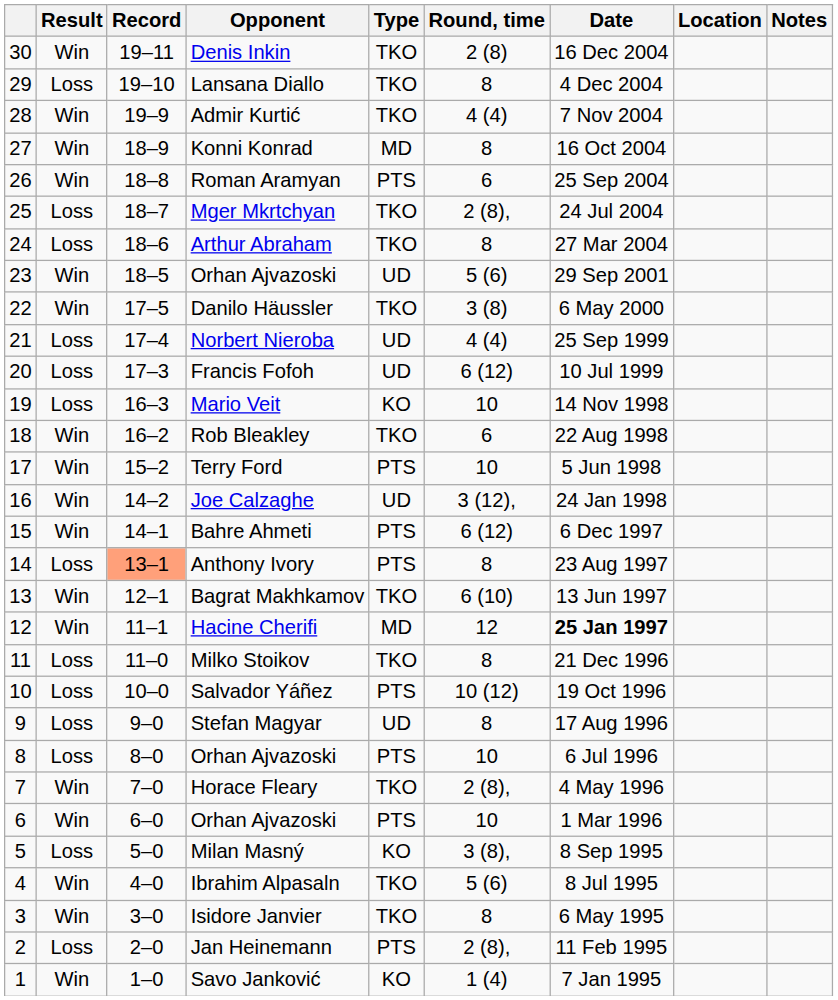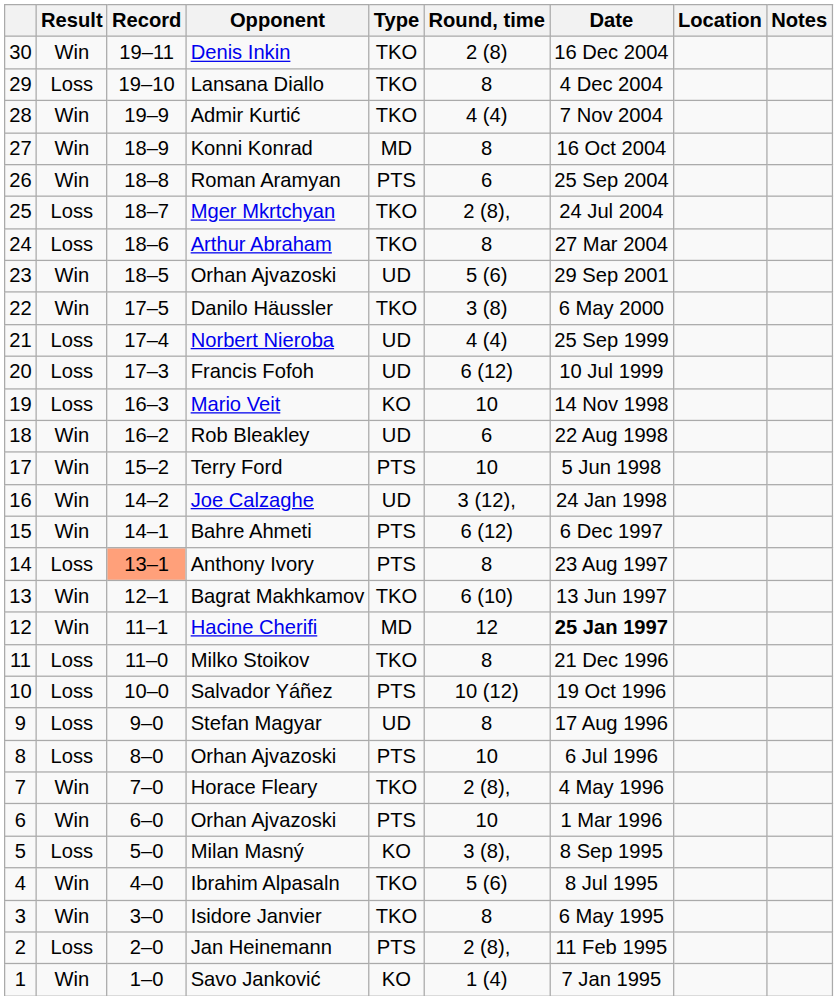Rob Bleakley | Type: TKO -> UD
